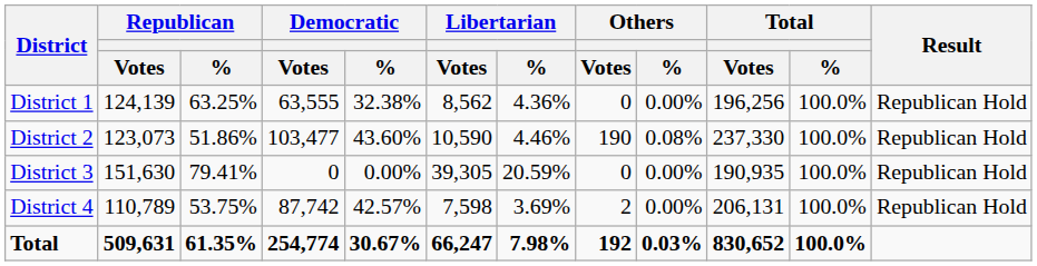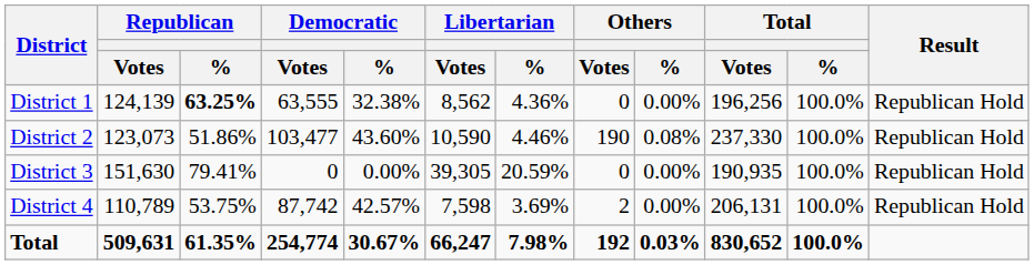District 1 | Republican / %: normal -> bold
